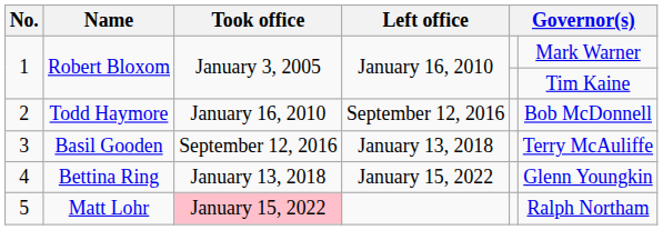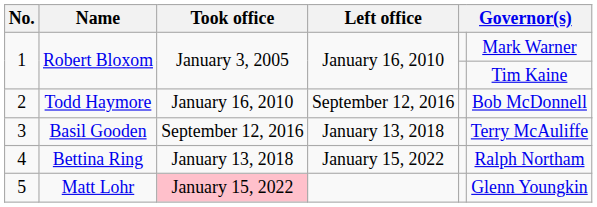4 | column 6: Glenn Youngkin -> Ralph Northam
5 | column 6: Ralph Northam -> Glenn Youngkin
